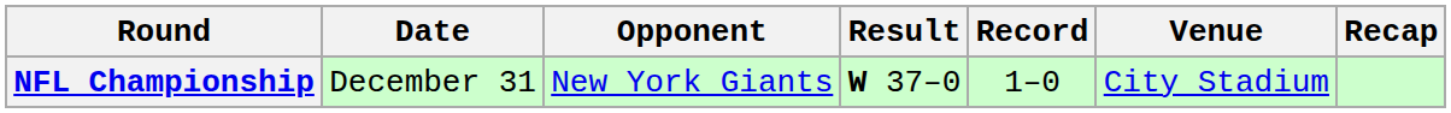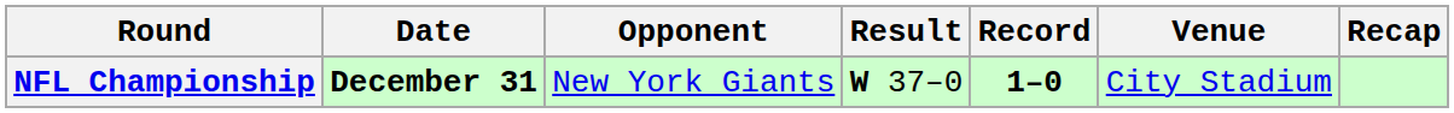NFL Championship | Date: normal -> bold
NFL Championship | Record: normal -> bold
